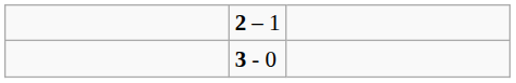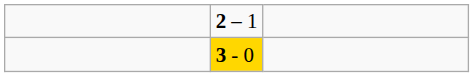row 2 | column 2: no background -> gold background
